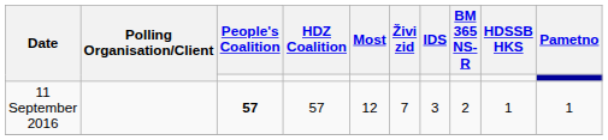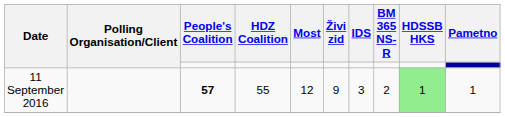11 September 2016 | HDZ Coalition: 57 -> 55
11 September 2016 | Živi zid: 7 -> 9
11 September 2016 | HDSSB HKS: no background -> lightgreen background
